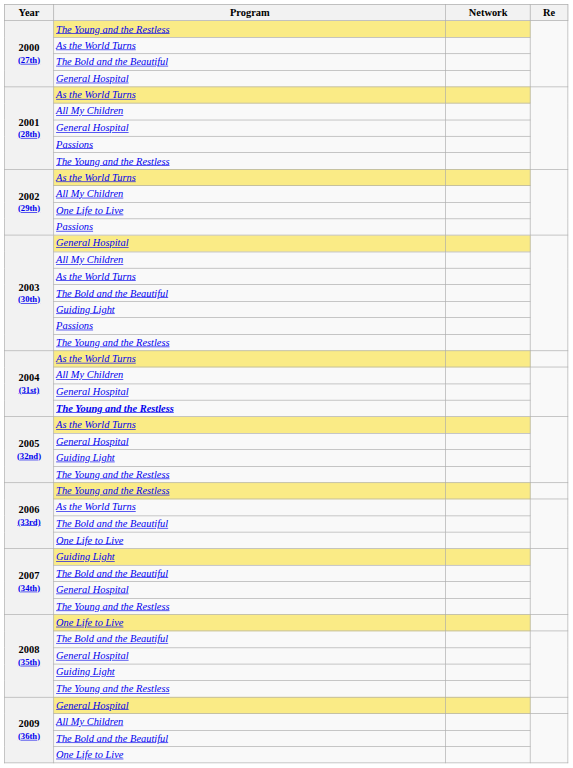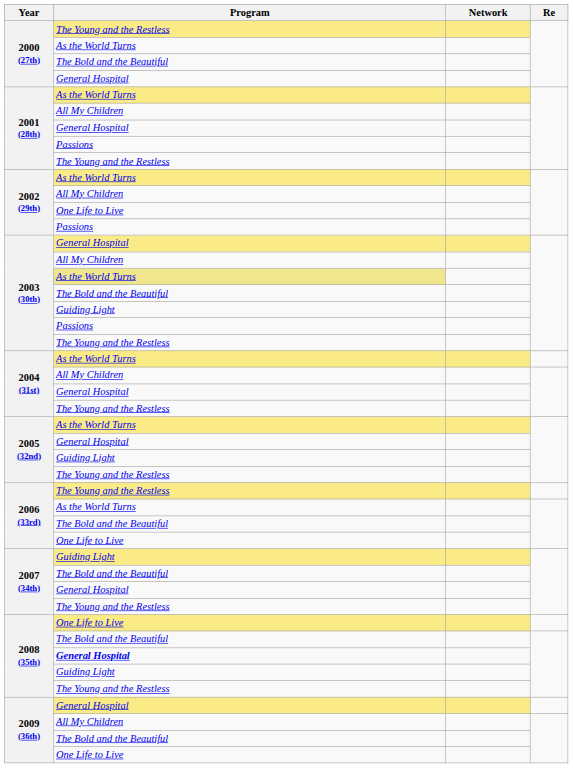2003 (30th) / As the World Turns | Program: no background -> khaki background
2004 (31st) / The Young and the Restless | Program: bold -> normal
2008 (35th) / General Hospital | Program: normal -> bold
